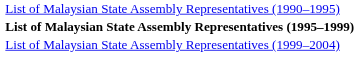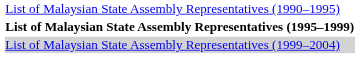row 3 | column 1: no background -> lightgrey background
